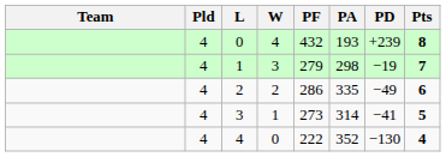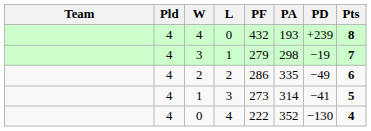columns swapped: W <-> L
